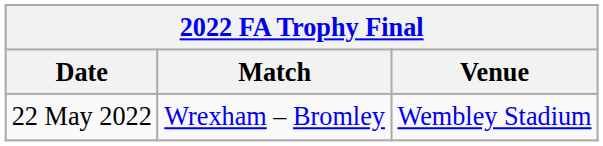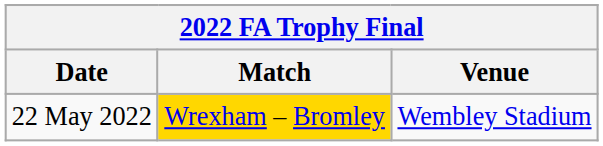22 May 2022 | Match: no background -> gold background
